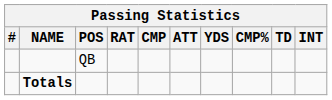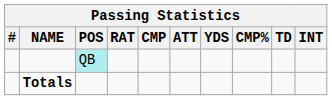row 3 | POS: no background -> paleturquoise background
